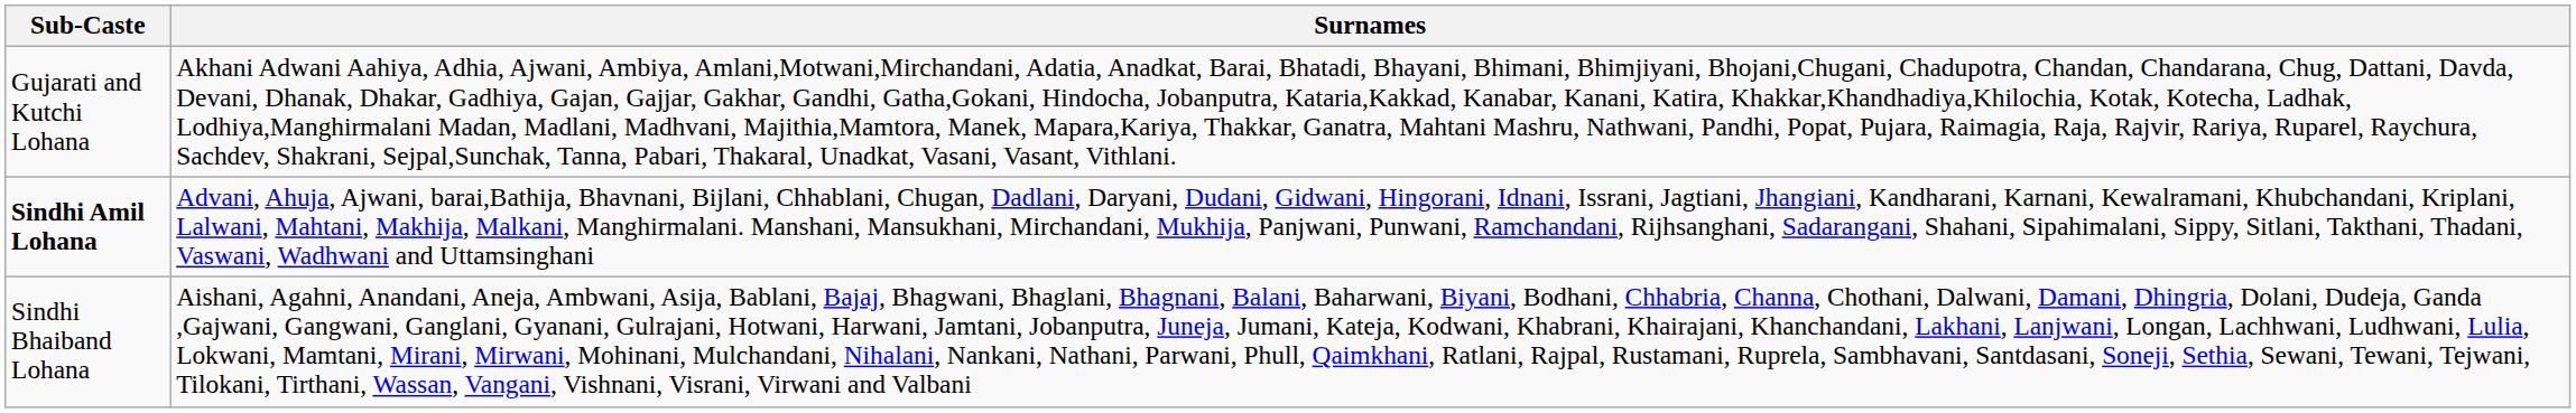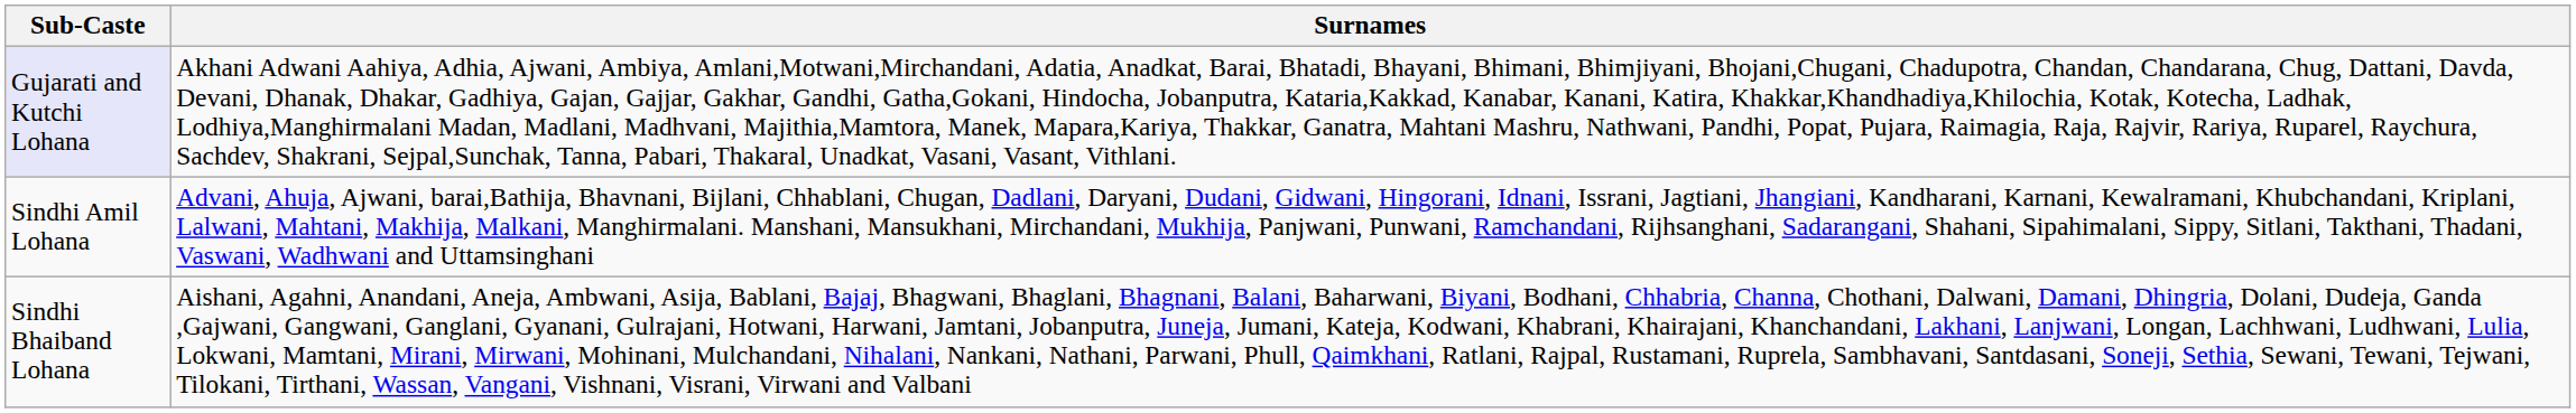Gujarati and Kutchi Lohana | Sub-Caste: no background -> lavender background
Sindhi Amil Lohana | Sub-Caste: bold -> normal
